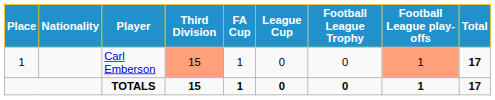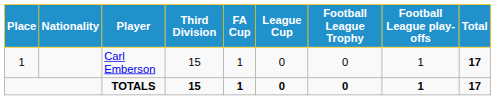Carl Emberson | Third Division: lightsalmon background -> no background
Carl Emberson | Football League play-offs: lightsalmon background -> no background
